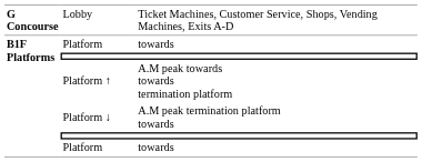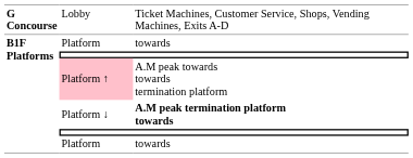Platform ↑ | column 2: no background -> pink background
Platform ↓ | column 3: normal -> bold
